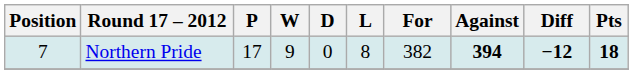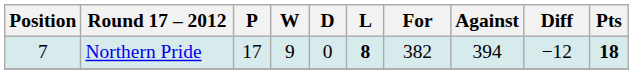Northern Pride | L: normal -> bold
Northern Pride | Against: bold -> normal
Northern Pride | Diff: bold -> normal
